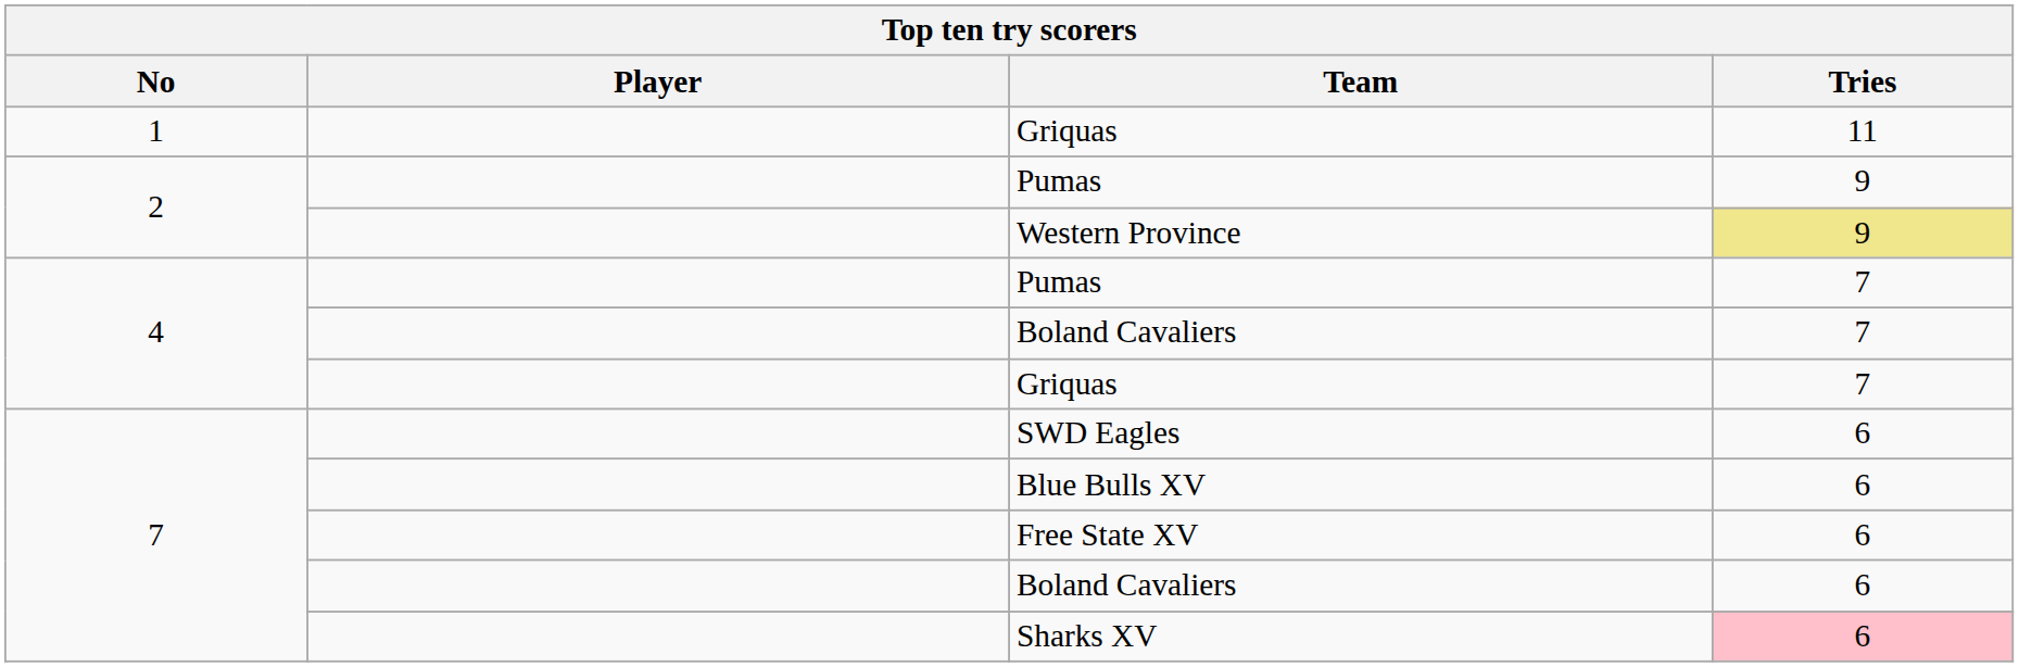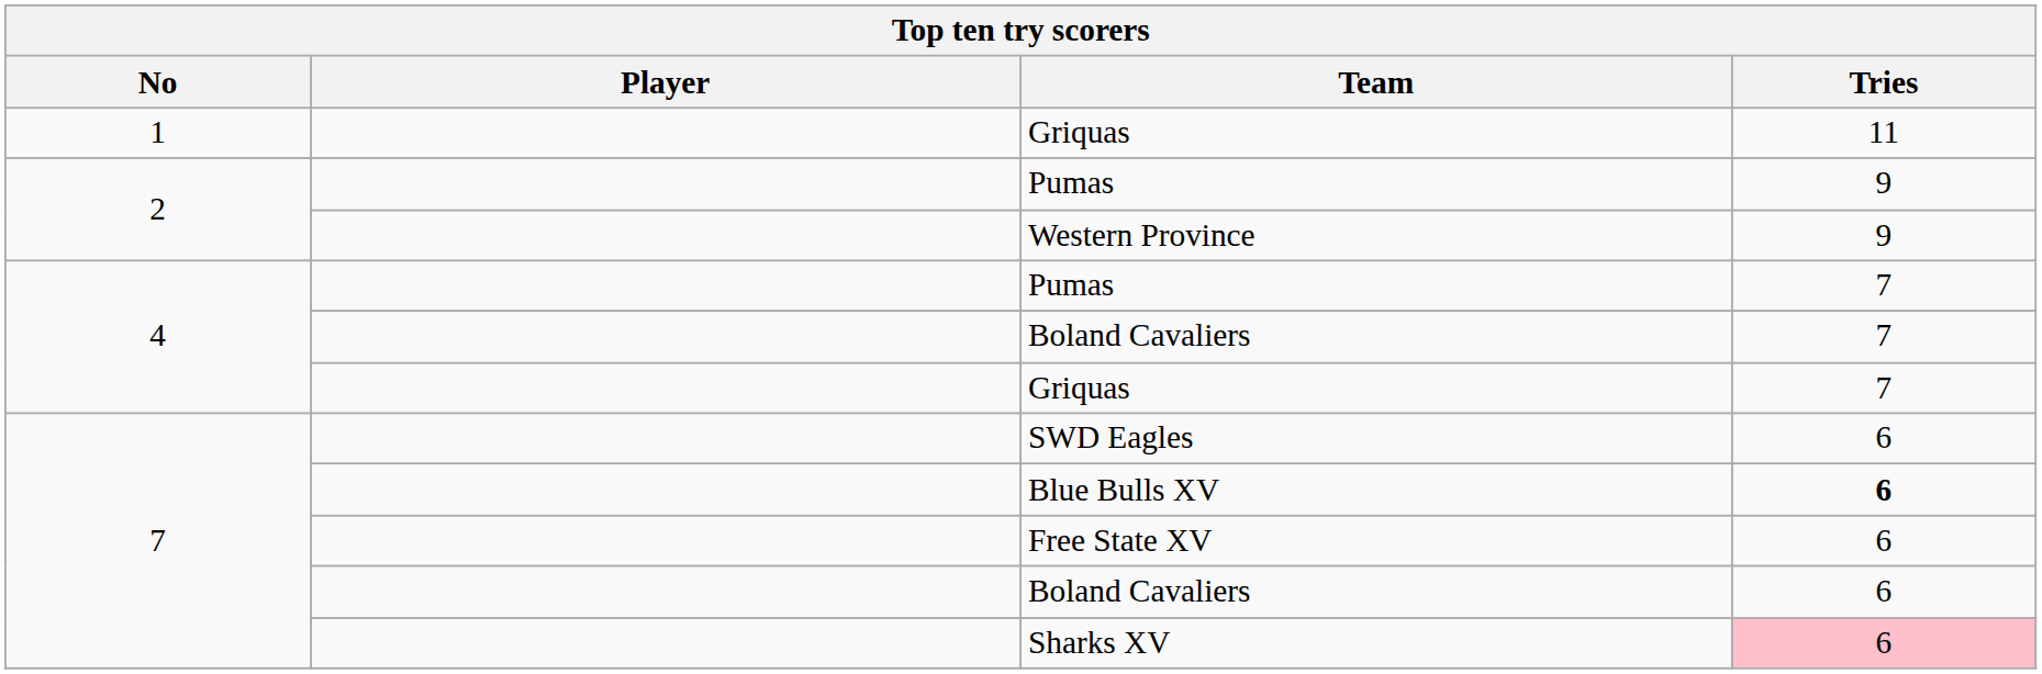Western Province | Tries: khaki background -> no background
Blue Bulls XV | Tries: normal -> bold
